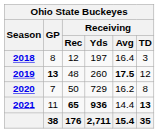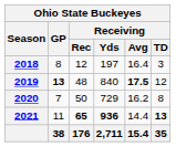2019 | Receiving / Yds: 260 -> 840
